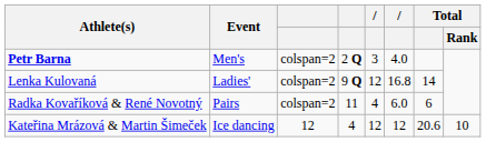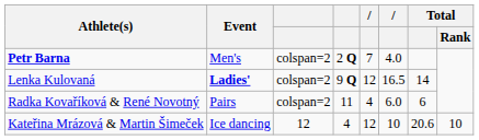Petr Barna | column 5: 3 -> 7
Lenka Kulovaná | Event: normal -> bold
Lenka Kulovaná | column 6: 16.8 -> 16.5
Kateřina Mrázová & Martin Šimeček | column 6: 12 -> 10
